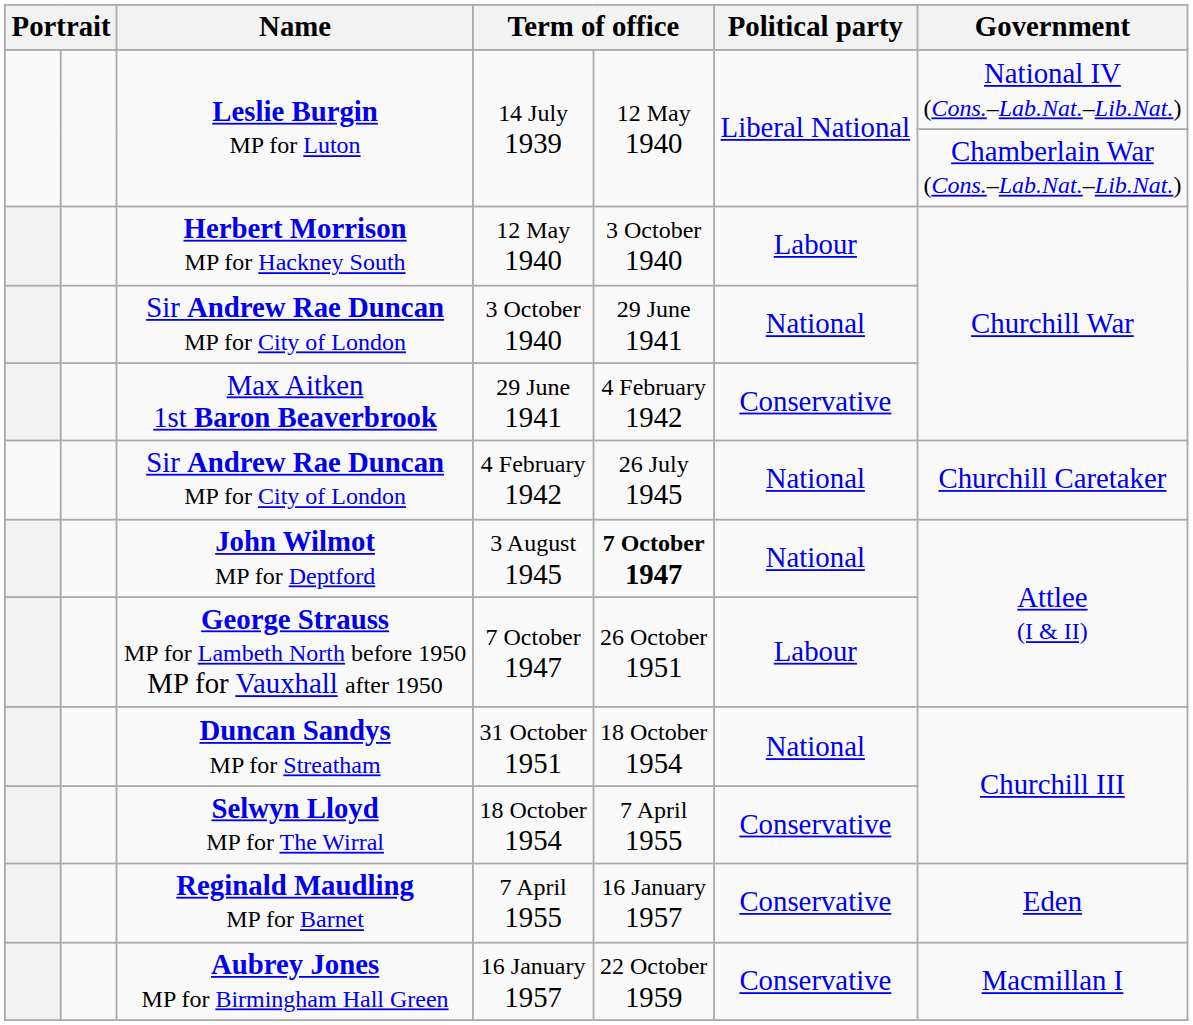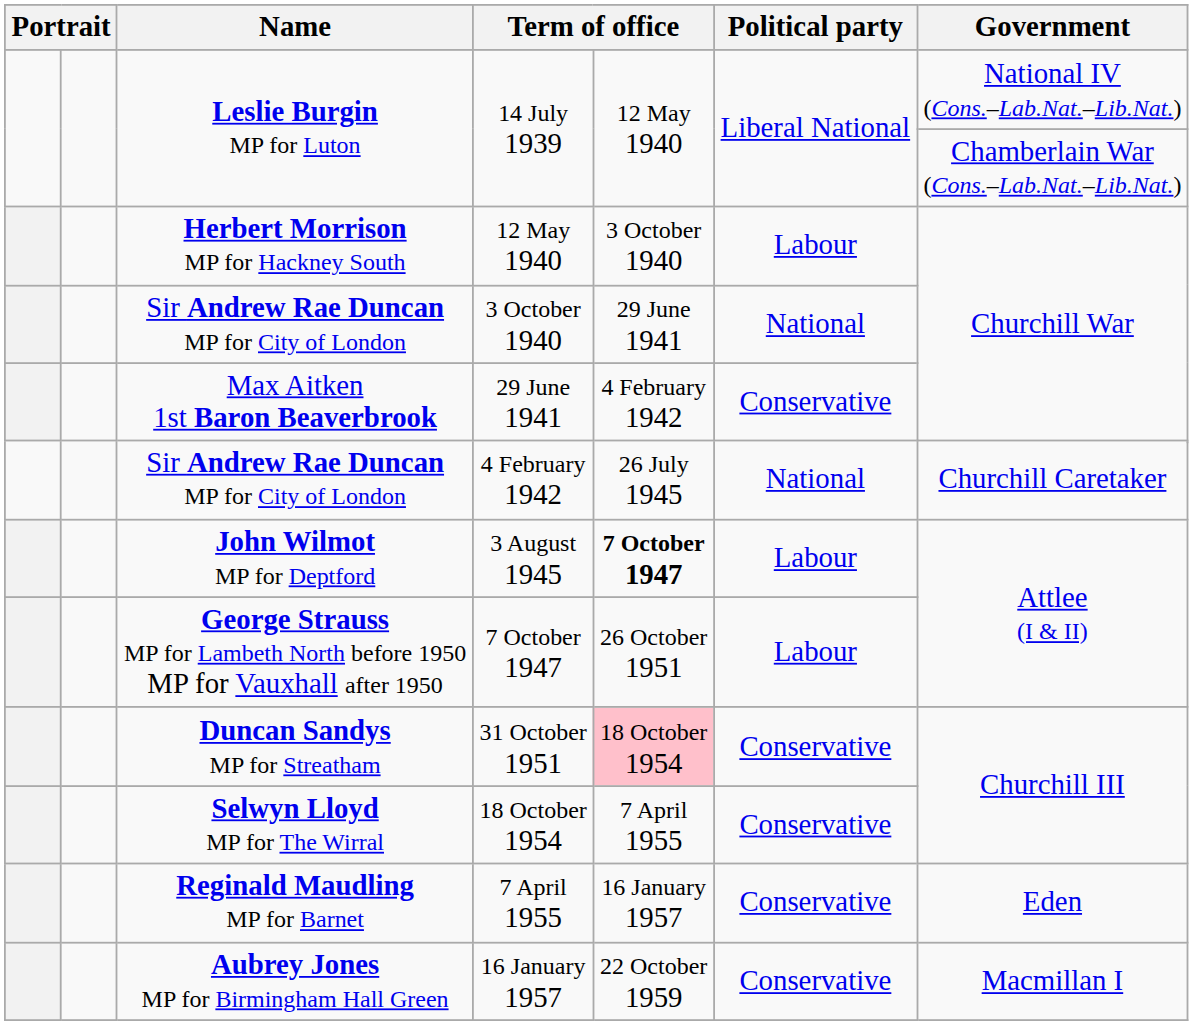3 August 1945 | Political party: National -> Labour
31 October 1951 | column 5: no background -> pink background
31 October 1951 | Political party: National -> Conservative
